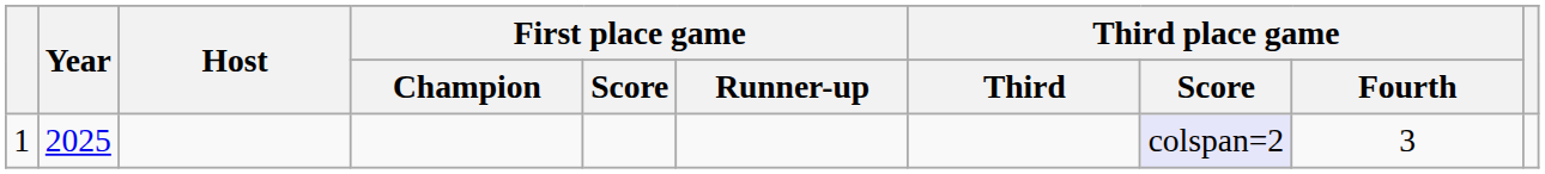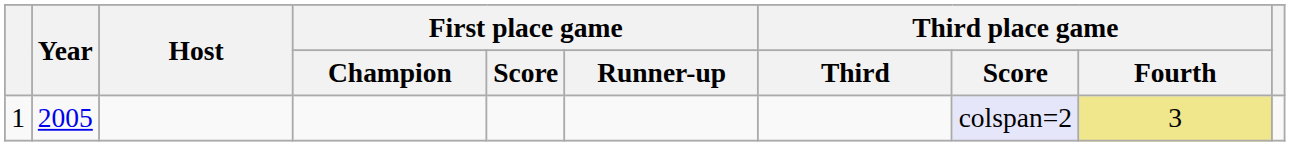1 | Year: 2025 -> 2005
1 | Third place game / Fourth: no background -> khaki background
